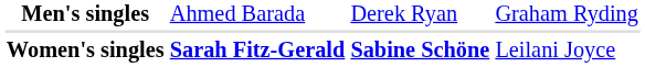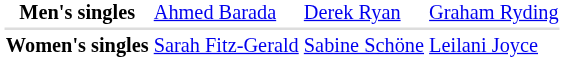Women's singles | column 2: bold -> normal
Women's singles | column 3: bold -> normal
